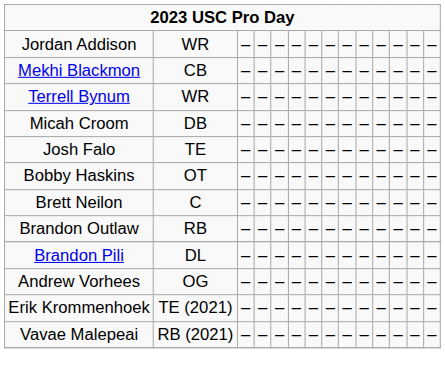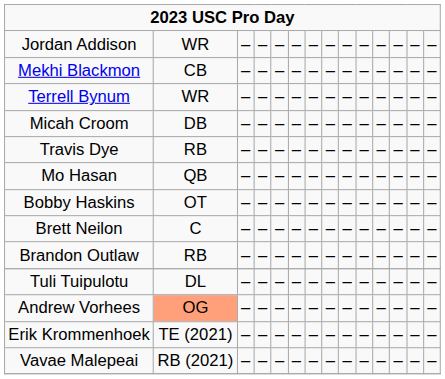+ row: Travis Dye | RB | – | – | – | – | – | – | – | – | – | – | – | –
- row: Josh Falo | TE | – | – | – | – | – | – | – | – | – | – | – | –
+ row: Mo Hasan | QB | – | – | – | – | – | – | – | – | – | – | – | –
- row: Brandon Pili | DL | – | – | – | – | – | – | – | – | – | – | – | –
+ row: Tuli Tuipulotu | DL | – | – | – | – | – | – | – | – | – | – | – | –
Andrew Vorhees | column 2: no background -> lightsalmon background
